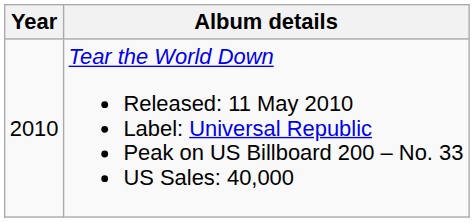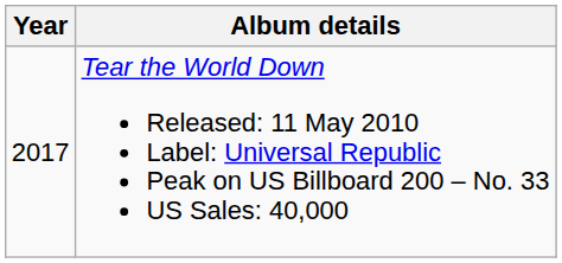row 2 | Year: 2010 -> 2017
